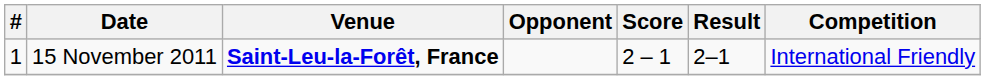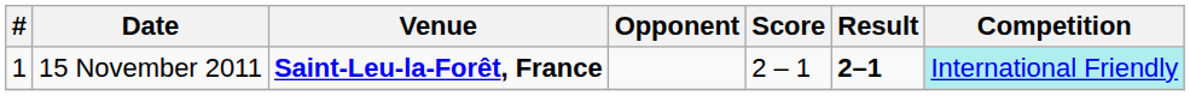15 November 2011 | Result: normal -> bold
15 November 2011 | Competition: no background -> paleturquoise background
